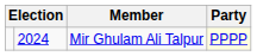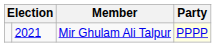Mir Ghulam Ali Talpur | column 2: 2024 -> 2021
